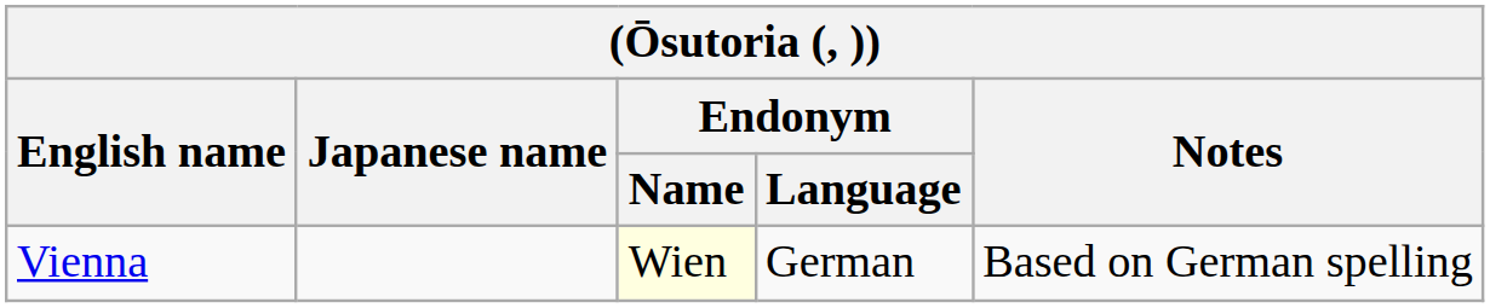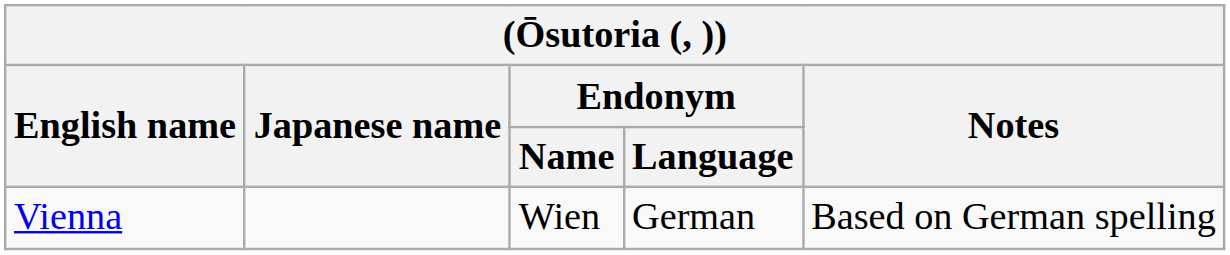Vienna | Endonym / Name: lightyellow background -> no background
